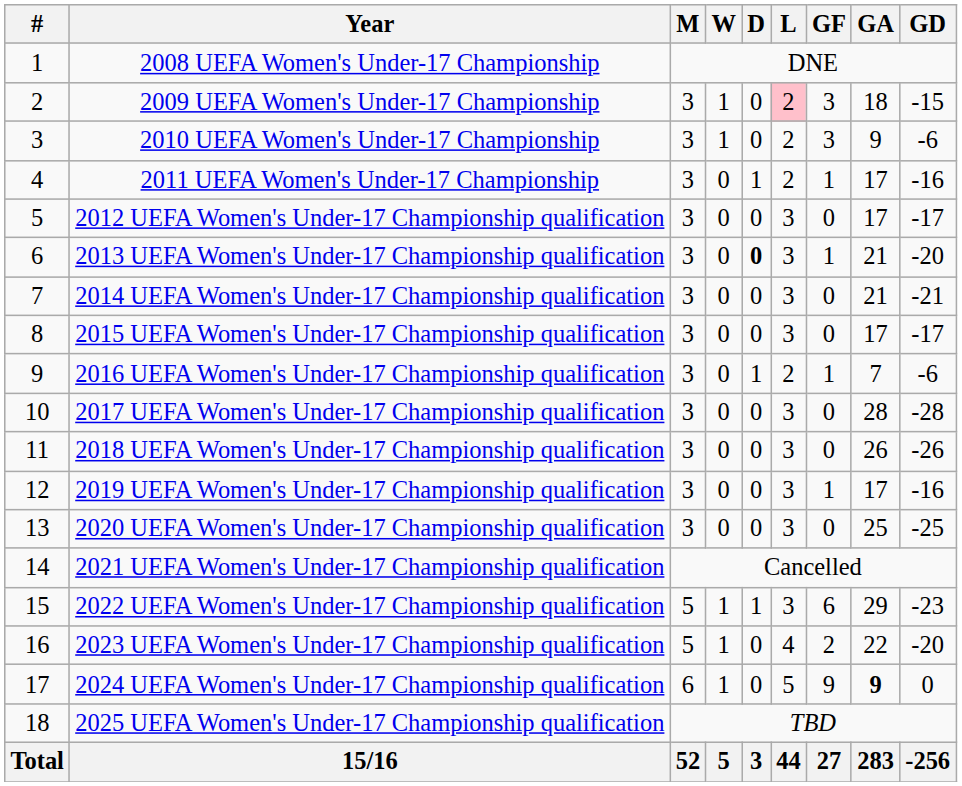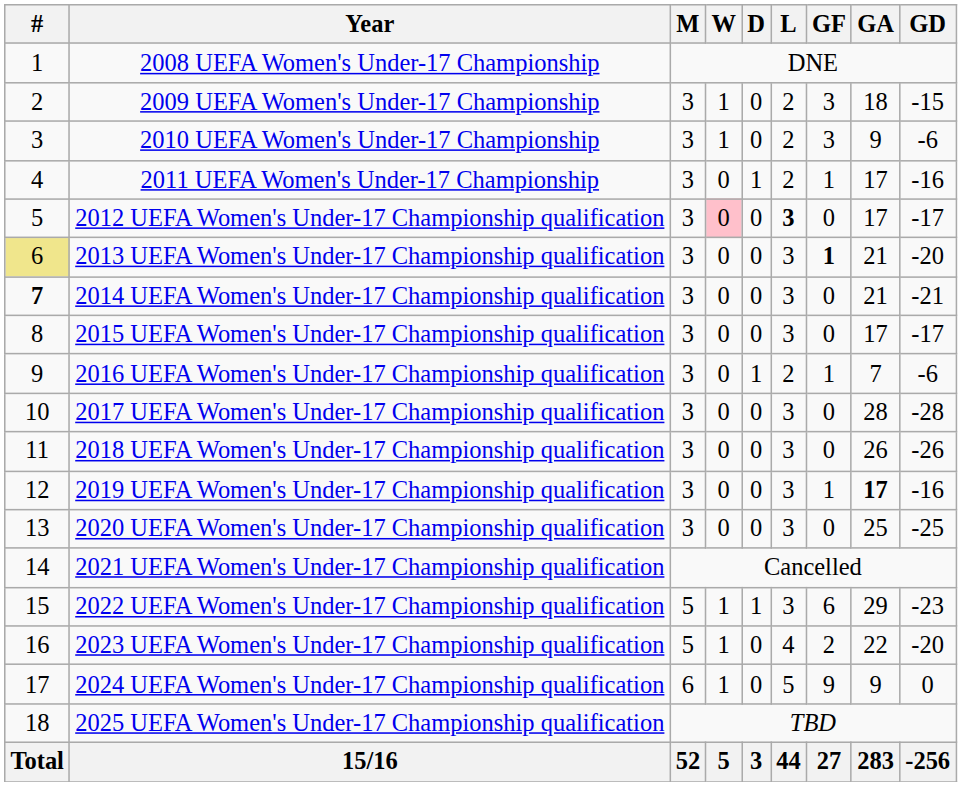2009 UEFA Women's Under-17 Championship | L: pink background -> no background
2012 UEFA Women's Under-17 Championship qualification | W: no background -> pink background
2012 UEFA Women's Under-17 Championship qualification | L: normal -> bold
2013 UEFA Women's Under-17 Championship qualification | #: no background -> khaki background
2013 UEFA Women's Under-17 Championship qualification | D: bold -> normal
2013 UEFA Women's Under-17 Championship qualification | GF: normal -> bold
2014 UEFA Women's Under-17 Championship qualification | #: normal -> bold
2019 UEFA Women's Under-17 Championship qualification | GA: normal -> bold
2024 UEFA Women's Under-17 Championship qualification | GA: bold -> normal
